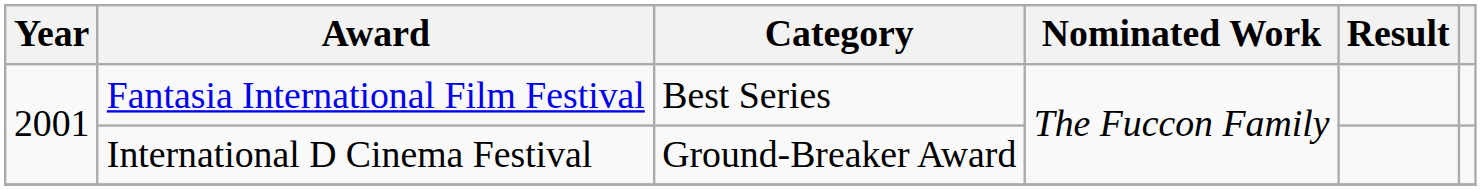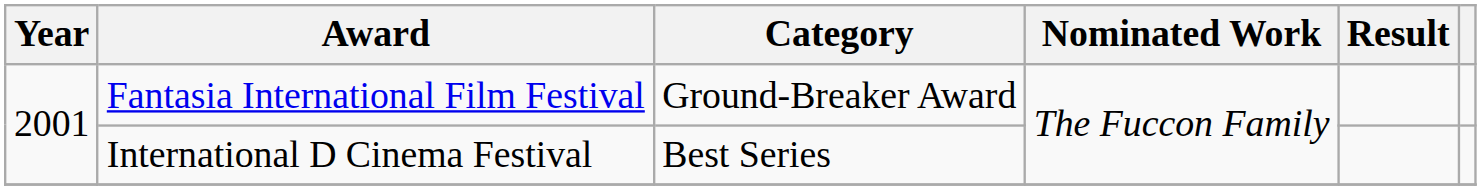Fantasia International Film Festival | Category: Best Series -> Ground-Breaker Award
International D Cinema Festival | Category: Ground-Breaker Award -> Best Series
